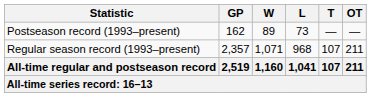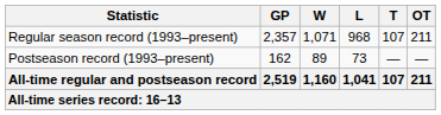rows swapped: Regular season record (1993–present) <-> Postseason record (1993–present)
